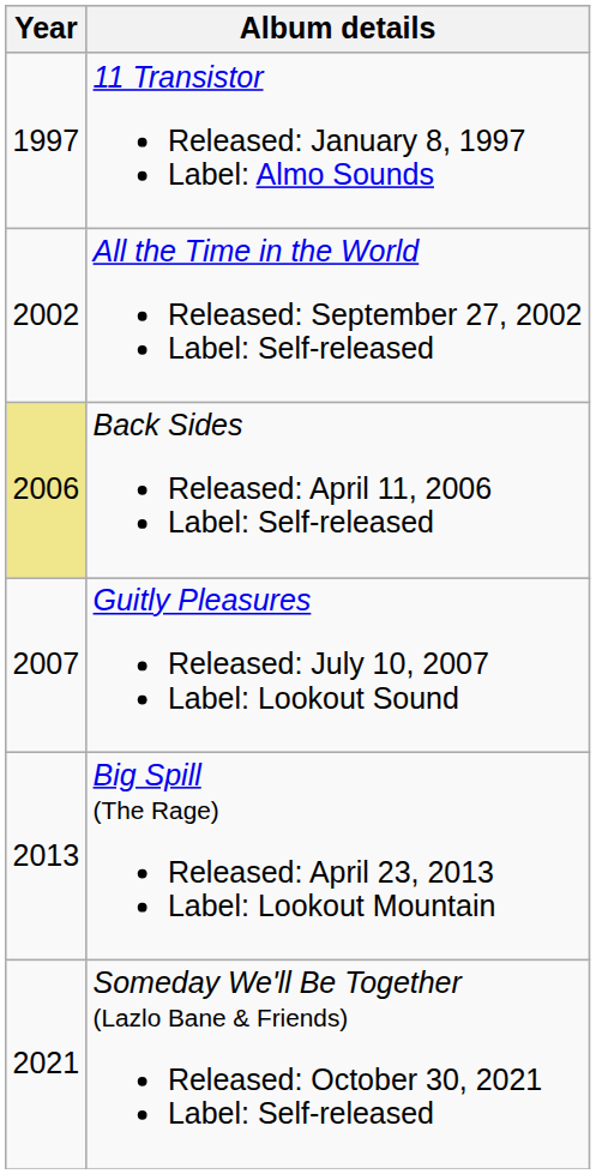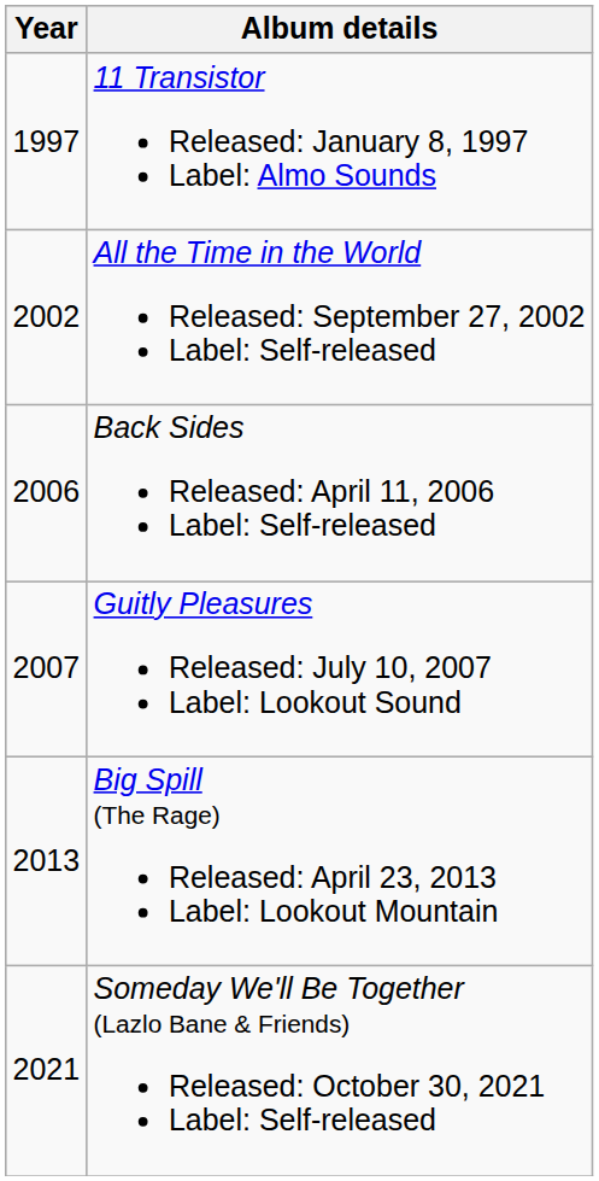Back Sides Released: April 11, 2006 Label: Self-released | Year: khaki background -> no background
